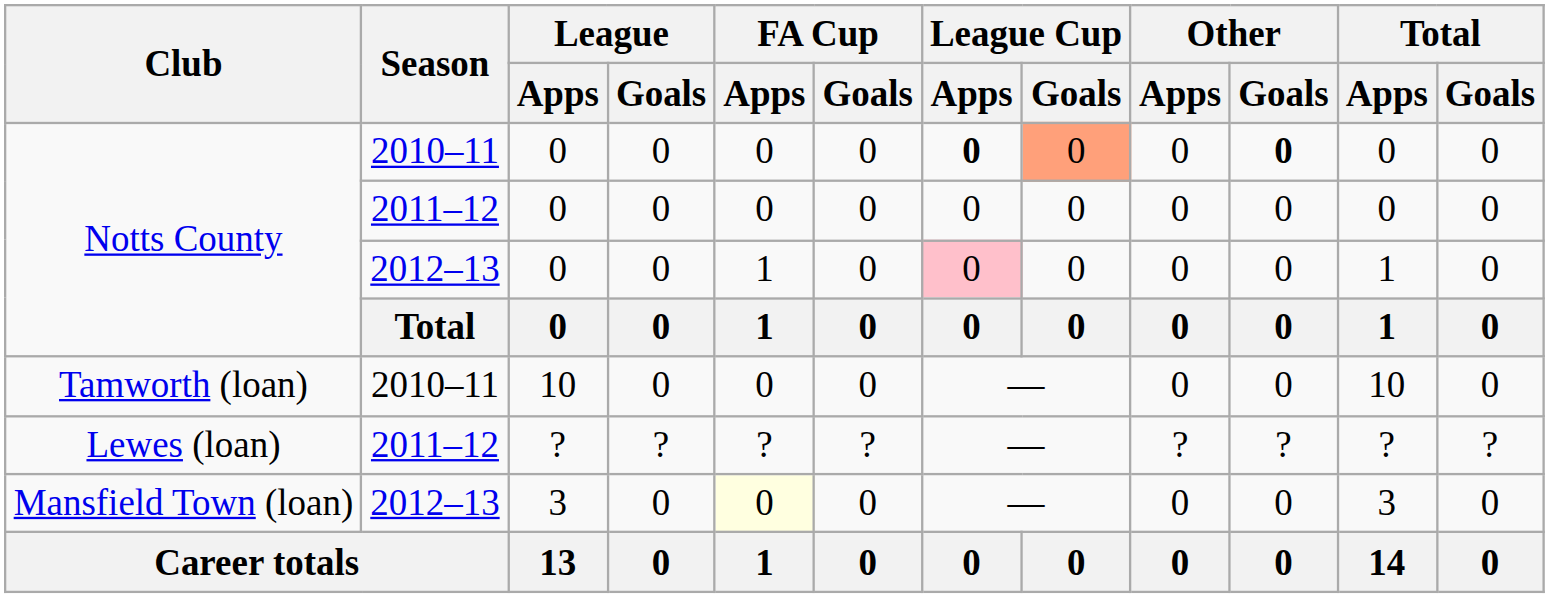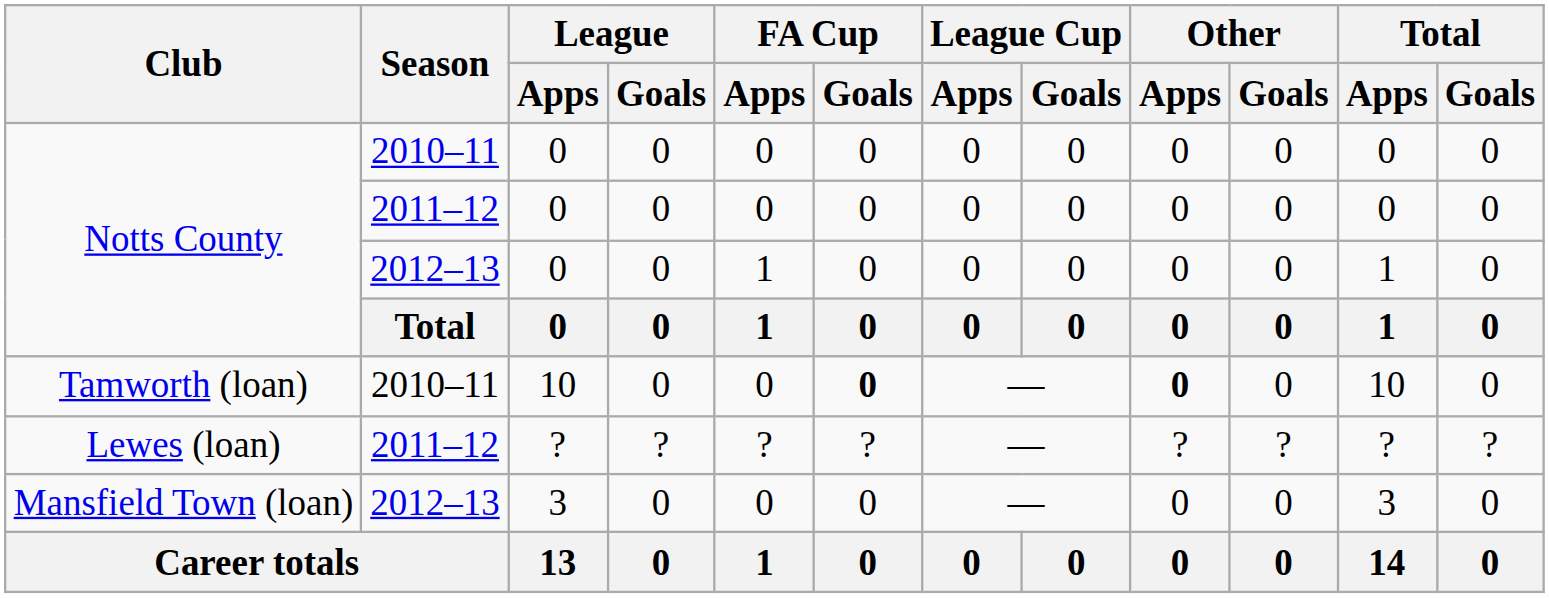Notts County / 2010–11 | League Cup / Apps: bold -> normal
Notts County / 2010–11 | League Cup / Goals: lightsalmon background -> no background
Notts County / 2010–11 | Other / Goals: bold -> normal
Notts County / 2012–13 | League Cup / Apps: pink background -> no background
Tamworth (loan) | FA Cup / Goals: normal -> bold
Tamworth (loan) | Other / Apps: normal -> bold
Mansfield Town (loan) | FA Cup / Apps: lightyellow background -> no background
